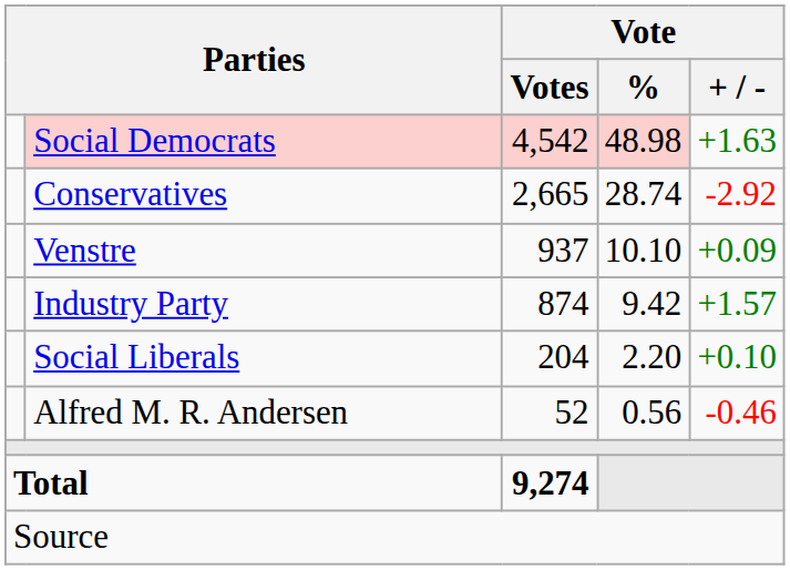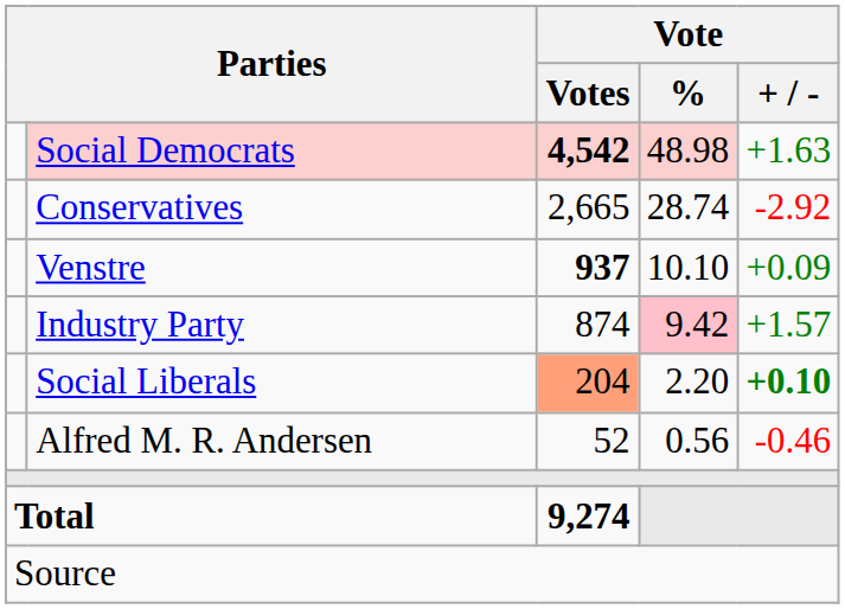Social Democrats | Vote / Votes: normal -> bold
Venstre | Vote / Votes: normal -> bold
Industry Party | Vote / %: no background -> pink background
Social Liberals | Vote / Votes: no background -> lightsalmon background
Social Liberals | Vote / + / -: normal -> bold
